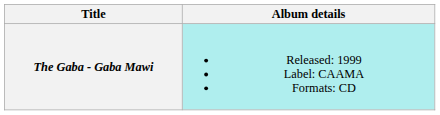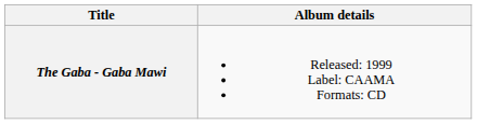The Gaba - Gaba Mawi | Album details: paleturquoise background -> no background
